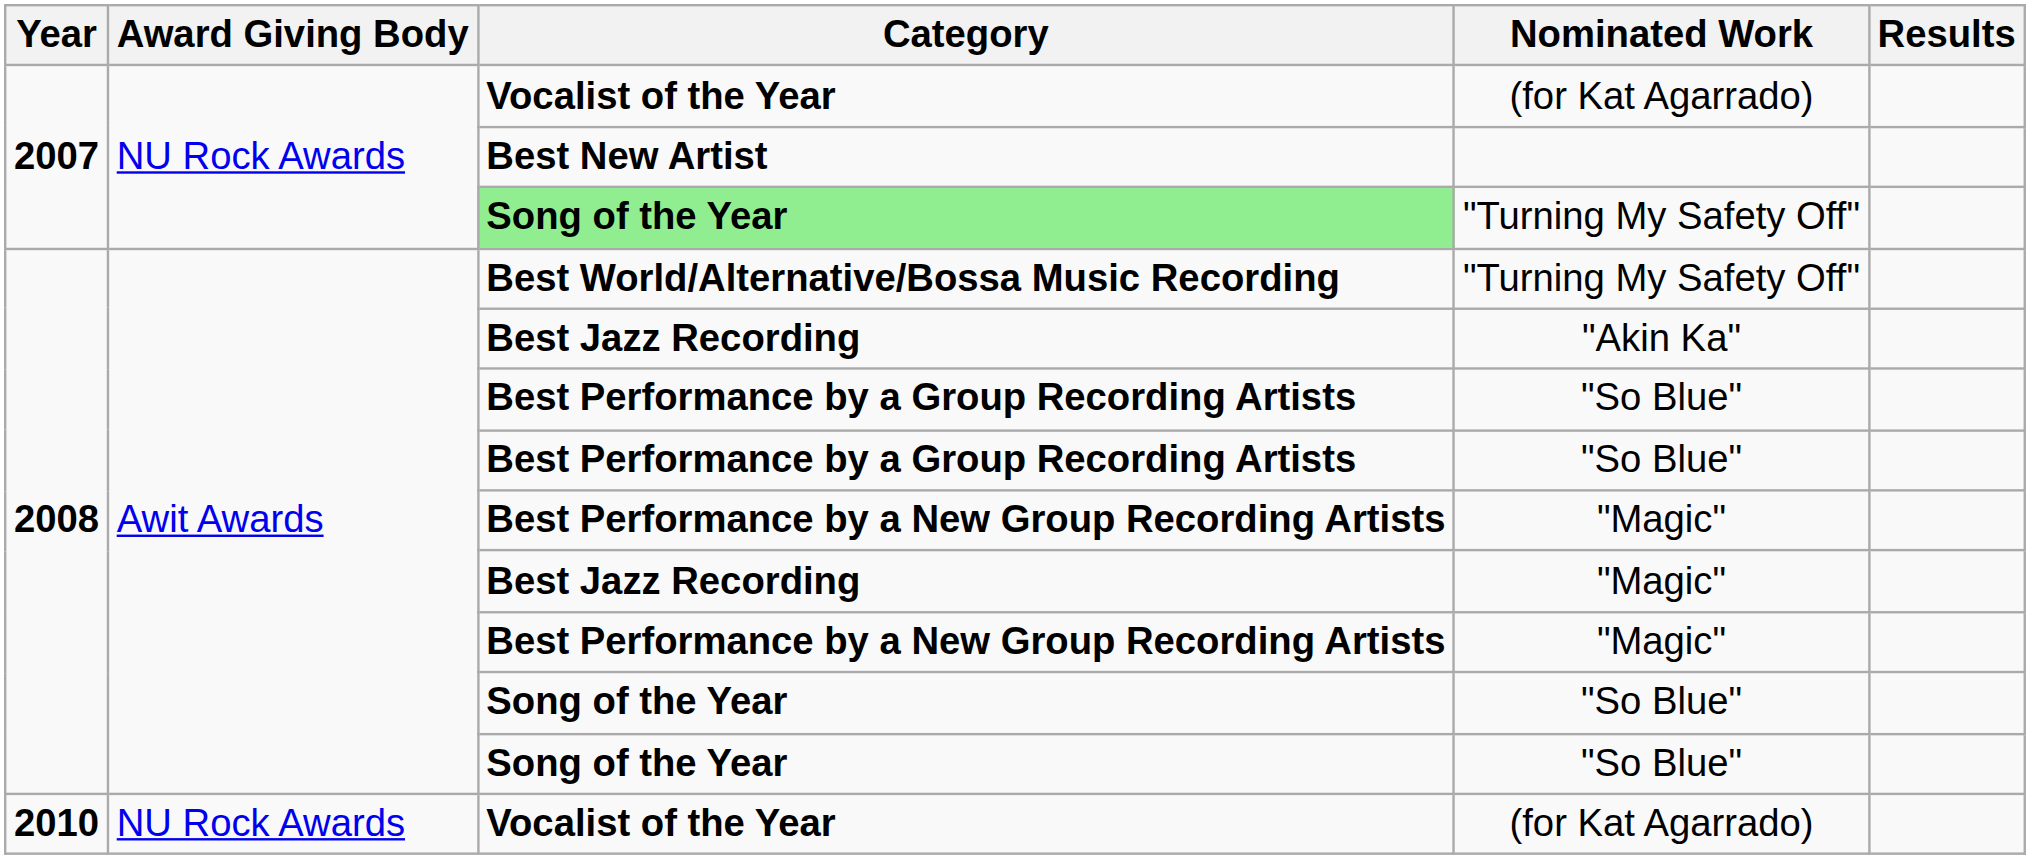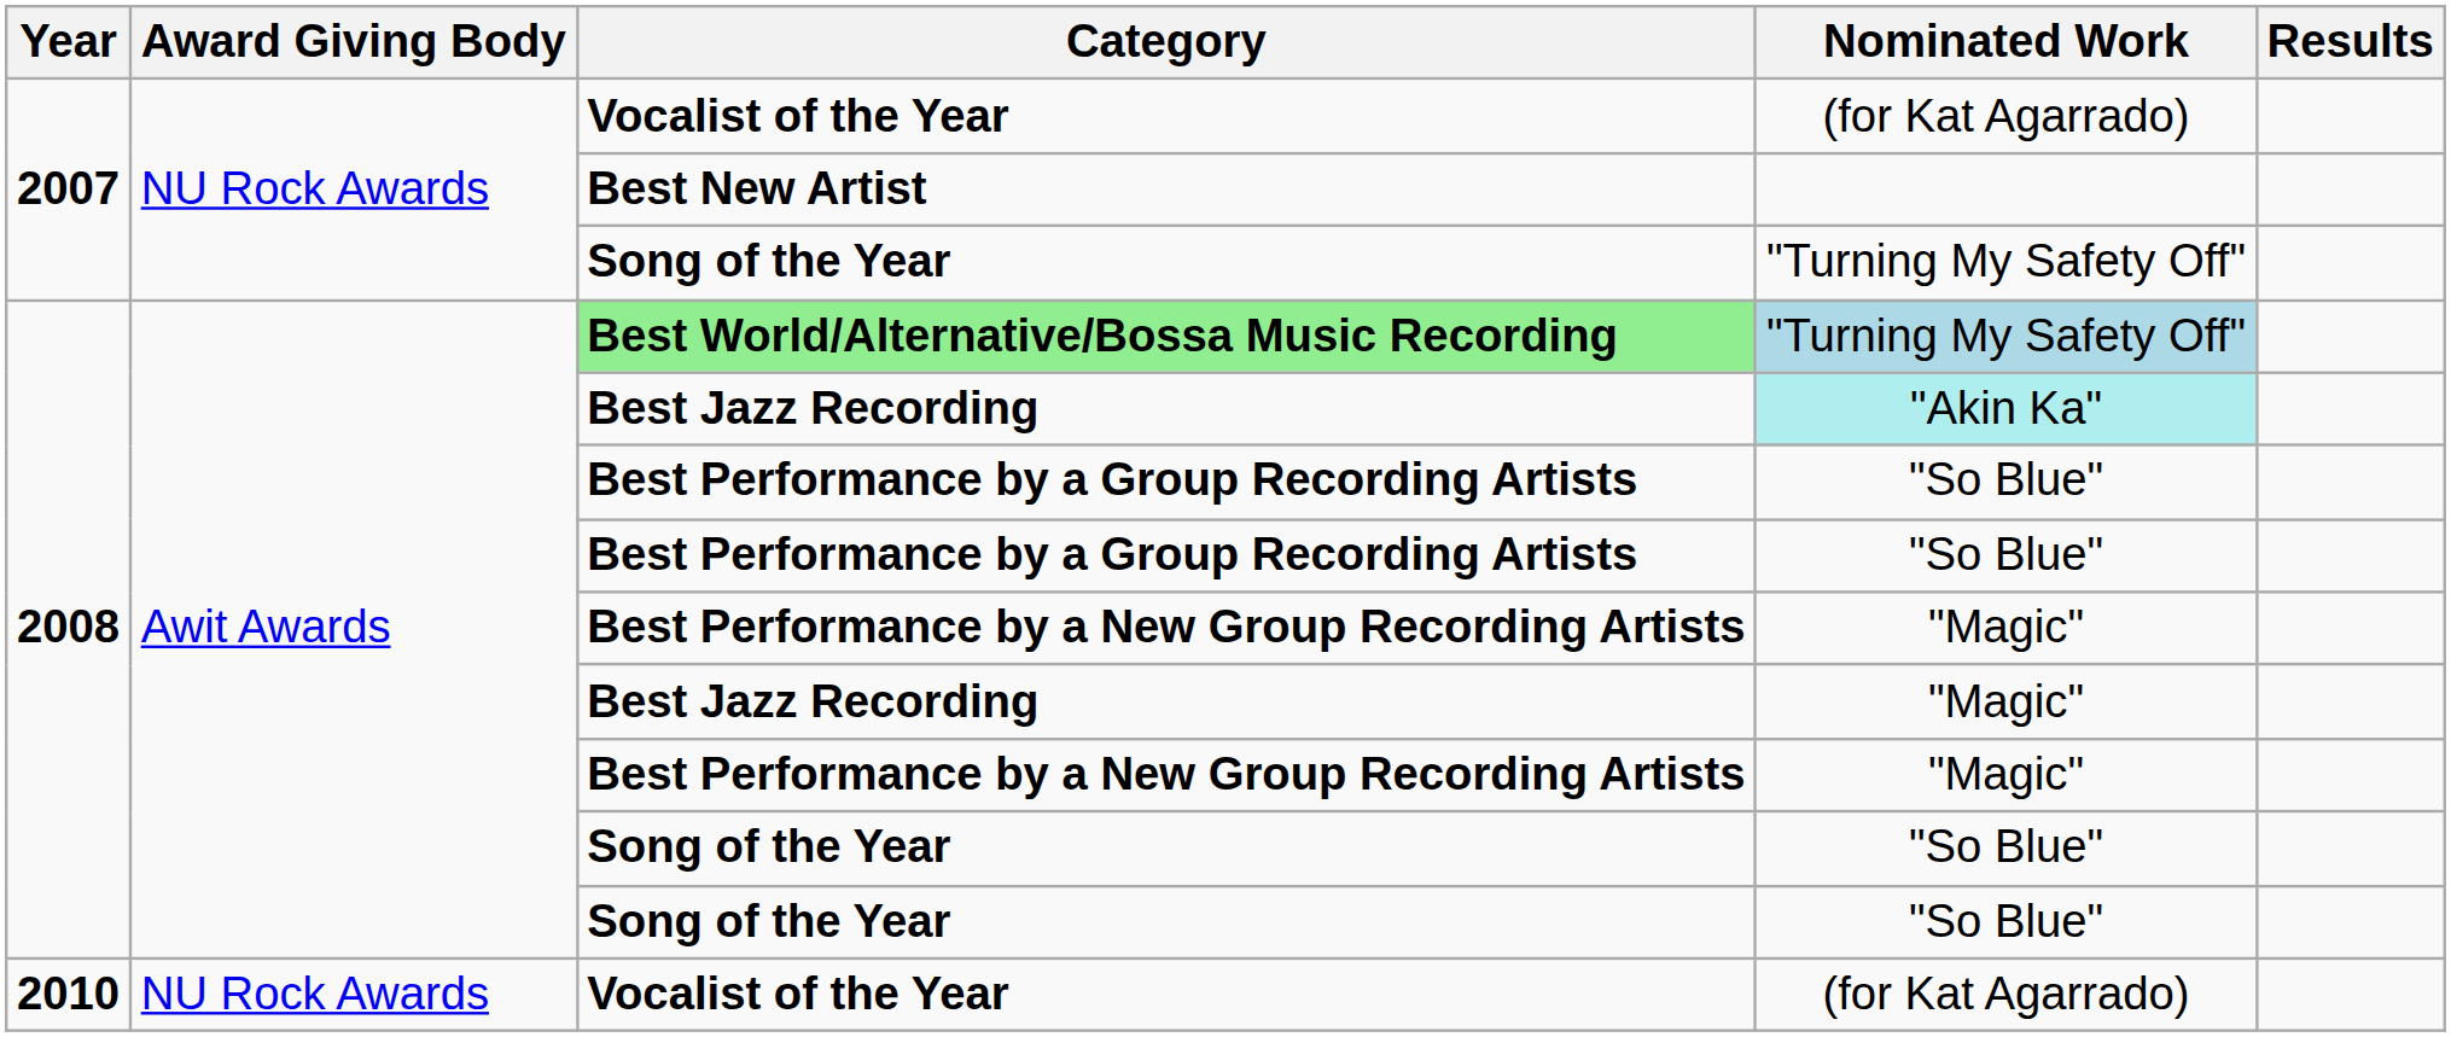Song of the Year / "Turning My Safety Off" | Category: lightgreen background -> no background
Best World/Alternative/Bossa Music Recording | Category: no background -> lightgreen background
Best World/Alternative/Bossa Music Recording | Nominated Work: no background -> lightblue background
Best Jazz Recording / "Akin Ka" | Nominated Work: no background -> paleturquoise background
